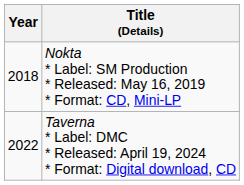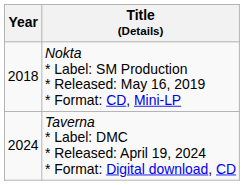row 3 | Year: 2022 -> 2024
